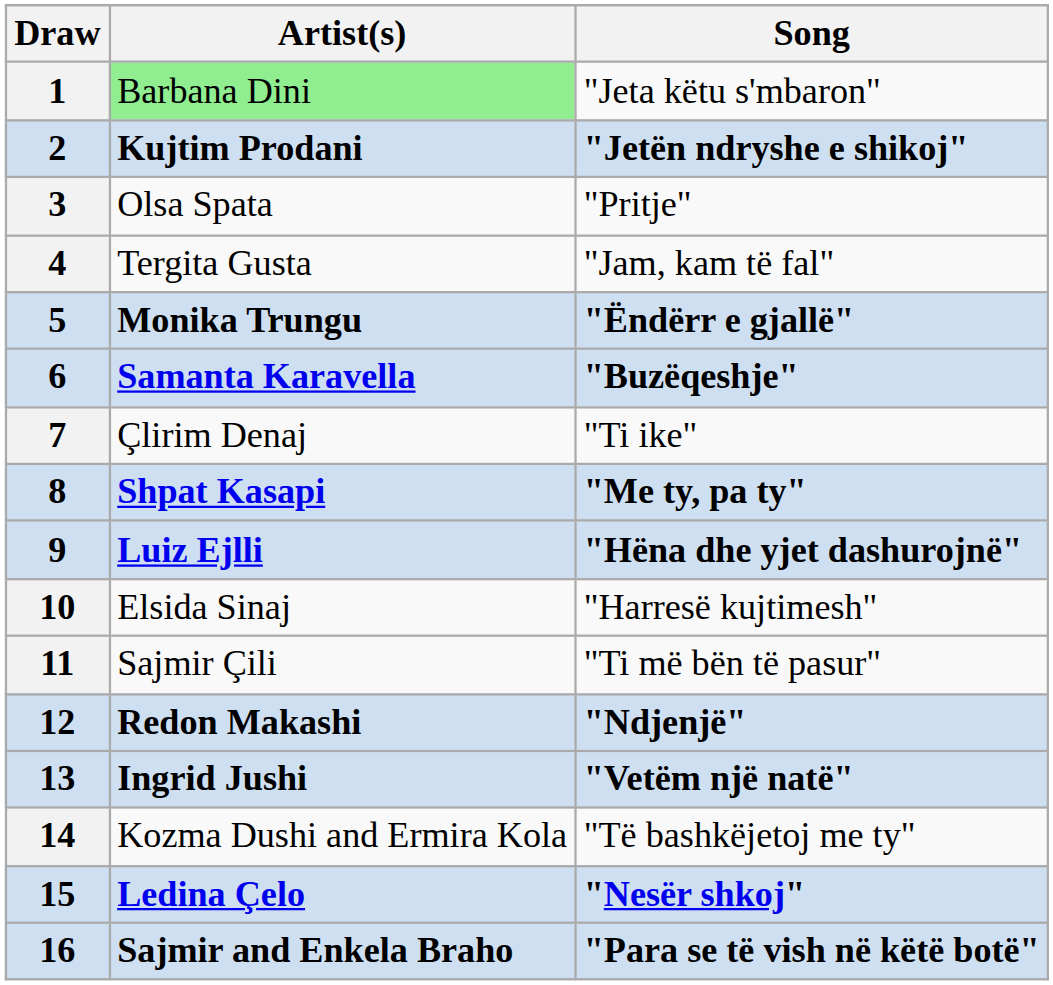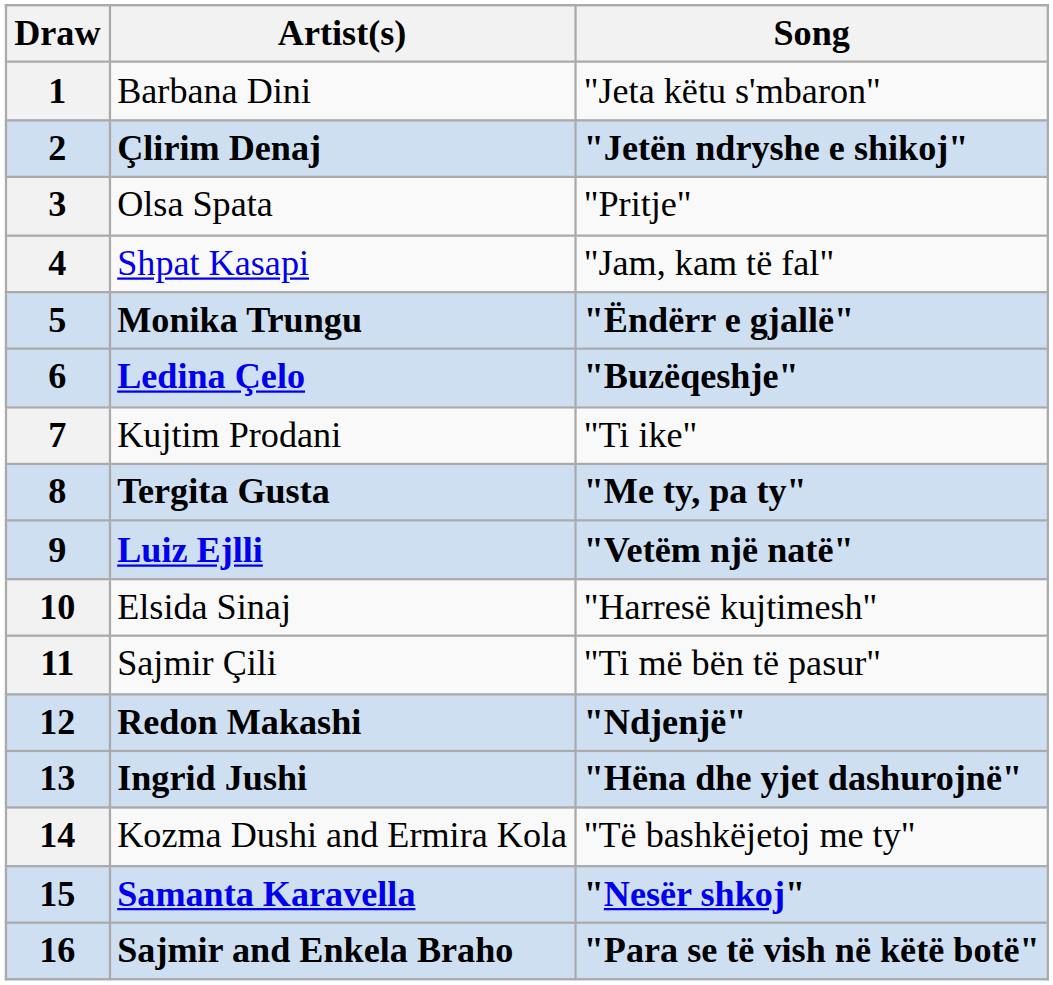1 | Artist(s): lightgreen background -> no background
2 | Artist(s): Kujtim Prodani -> Çlirim Denaj
4 | Artist(s): Tergita Gusta -> Shpat Kasapi
6 | Artist(s): Samanta Karavella -> Ledina Çelo
7 | Artist(s): Çlirim Denaj -> Kujtim Prodani
8 | Artist(s): Shpat Kasapi -> Tergita Gusta
9 | Song: "Hëna dhe yjet dashurojnë" -> "Vetëm një natë"
13 | Song: "Vetëm një natë" -> "Hëna dhe yjet dashurojnë"
15 | Artist(s): Ledina Çelo -> Samanta Karavella
